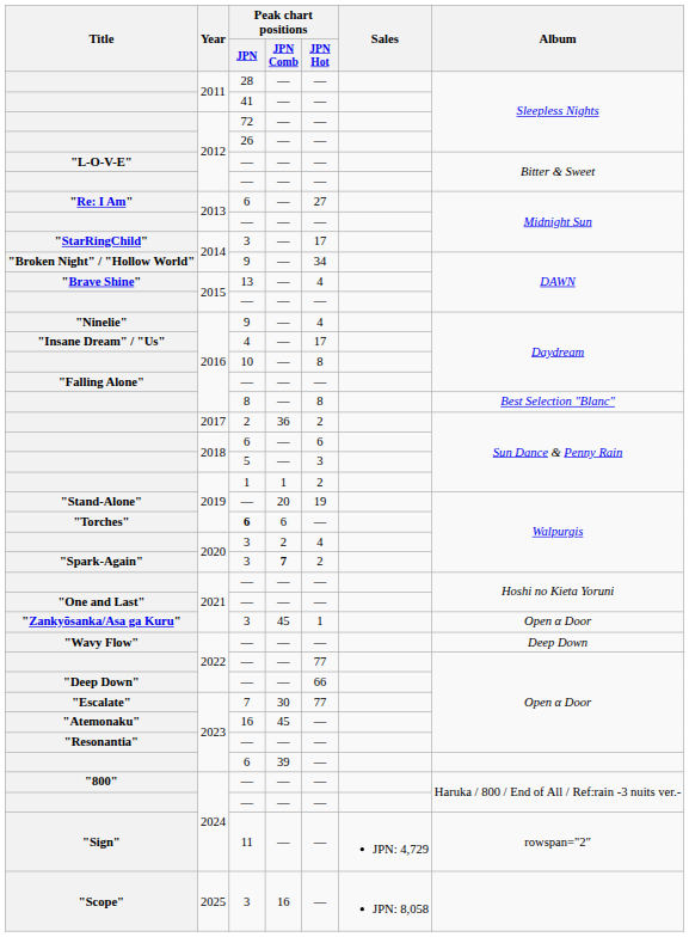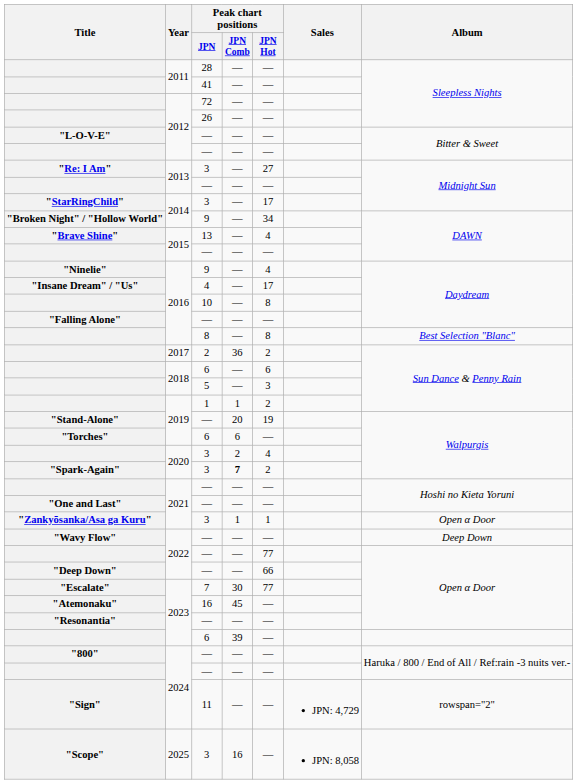"Re: I Am" | Peak chart positions / JPN: 6 -> 3
"Torches" | Peak chart positions / JPN: bold -> normal
"Zankyōsanka/Asa ga Kuru" | Peak chart positions / JPN Comb: 45 -> 1
